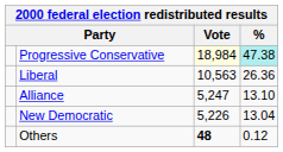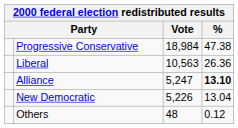Progressive Conservative | Vote: lightyellow background -> no background
Progressive Conservative | %: paleturquoise background -> no background
Alliance | %: normal -> bold
Others | Vote: bold -> normal
